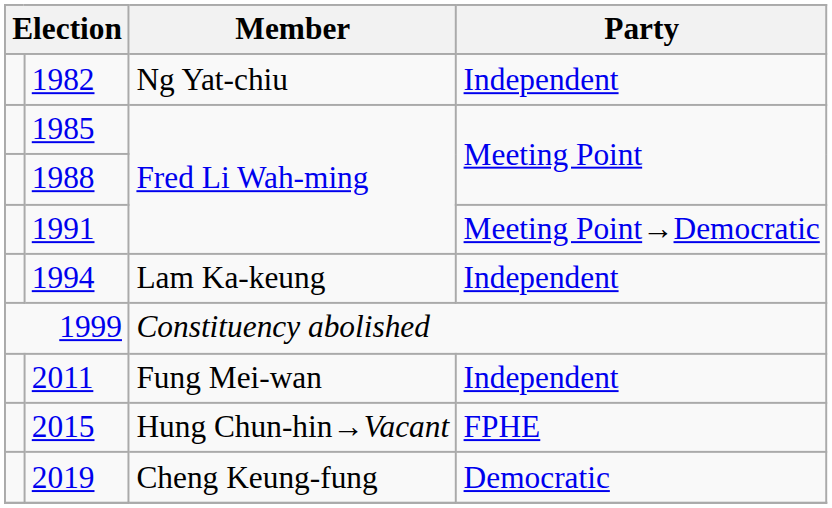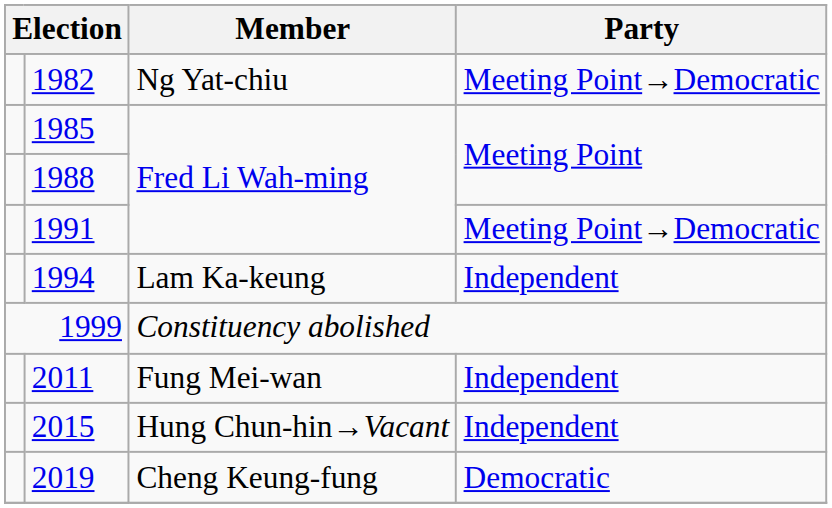1982 | Party: Independent -> Meeting Point→Democratic
2015 | Party: FPHE -> Independent
